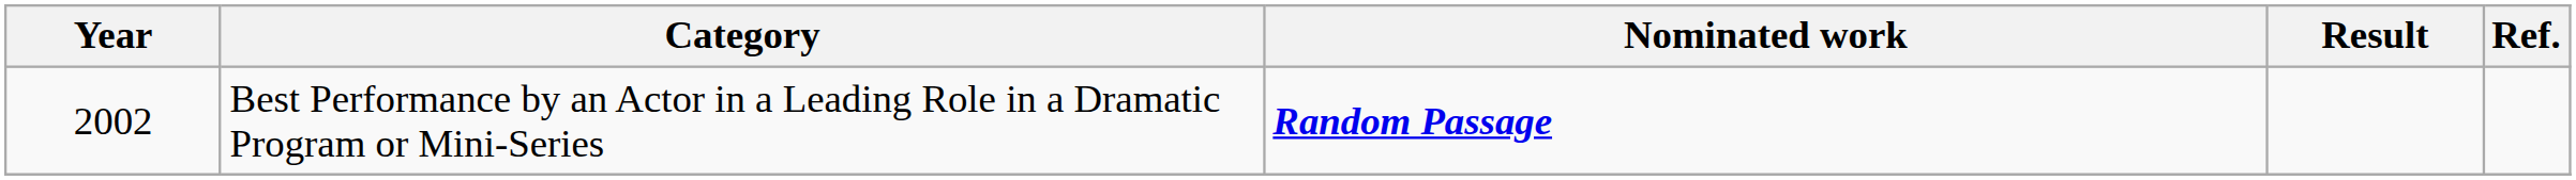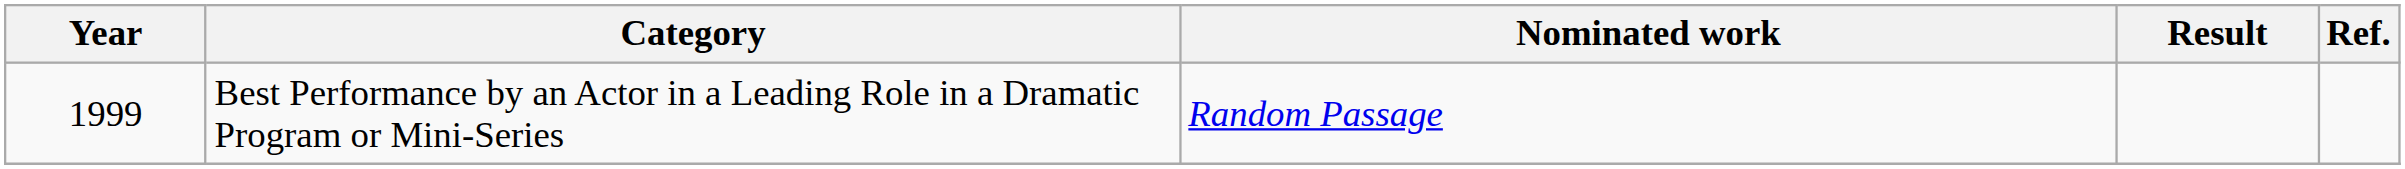row 2 | Year: 2002 -> 1999
row 2 | Nominated work: bold -> normal
